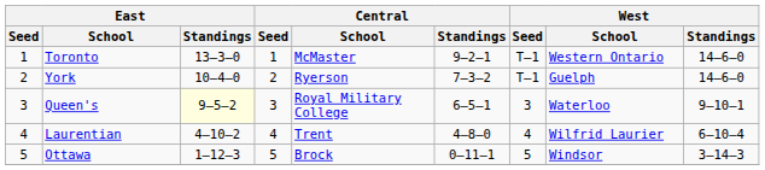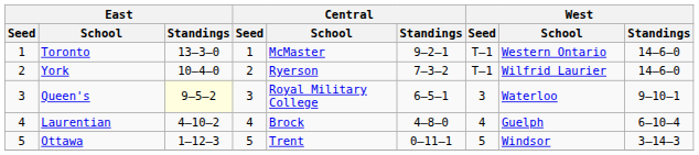York | West / School: Guelph -> Wilfrid Laurier
Laurentian | Central / School: Trent -> Brock
Laurentian | West / School: Wilfrid Laurier -> Guelph
Ottawa | Central / School: Brock -> Trent
